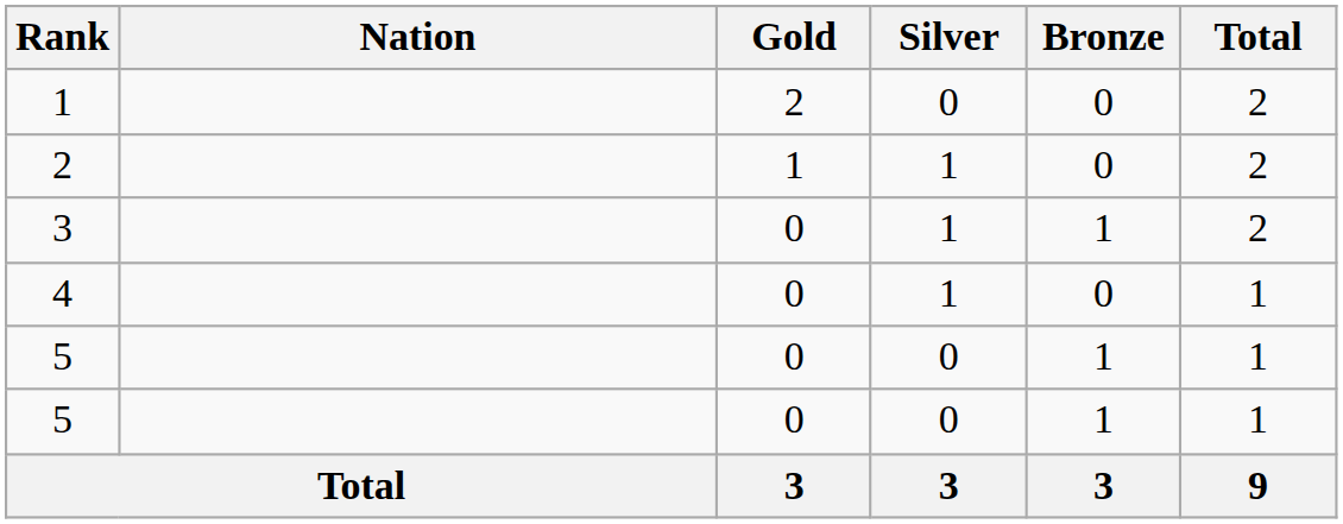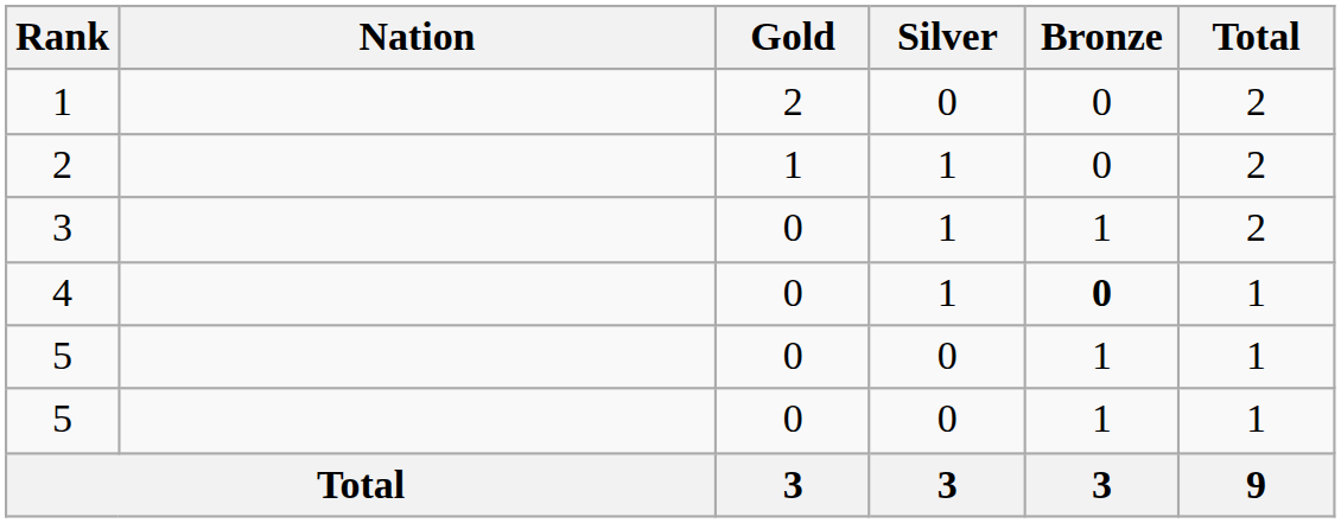4 | Bronze: normal -> bold
